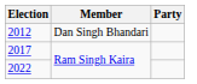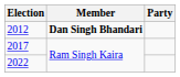2012 | Member: normal -> bold
